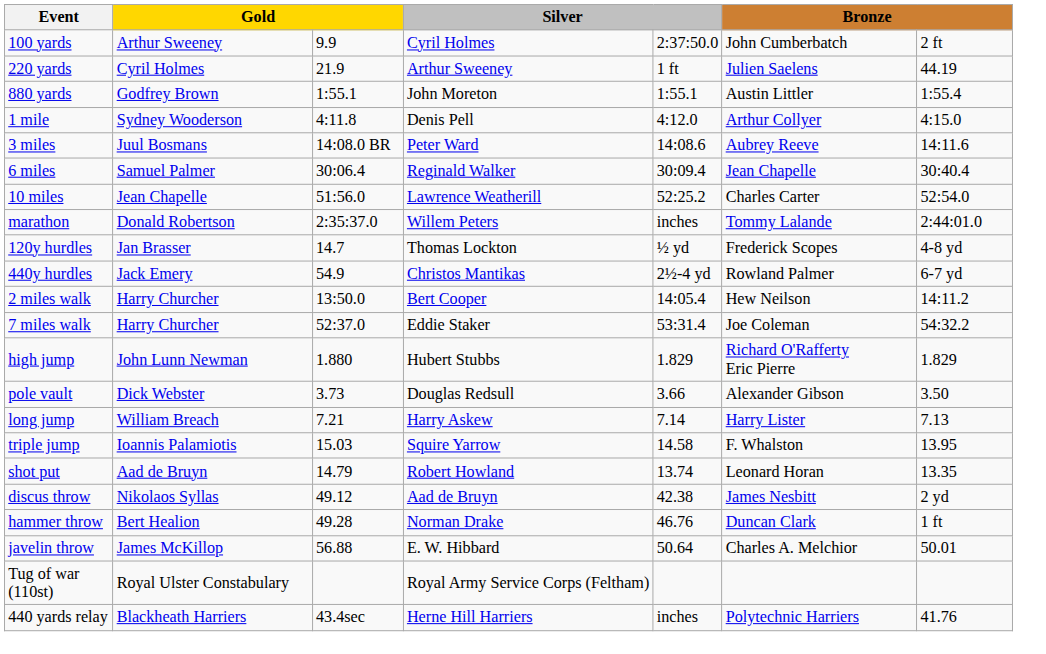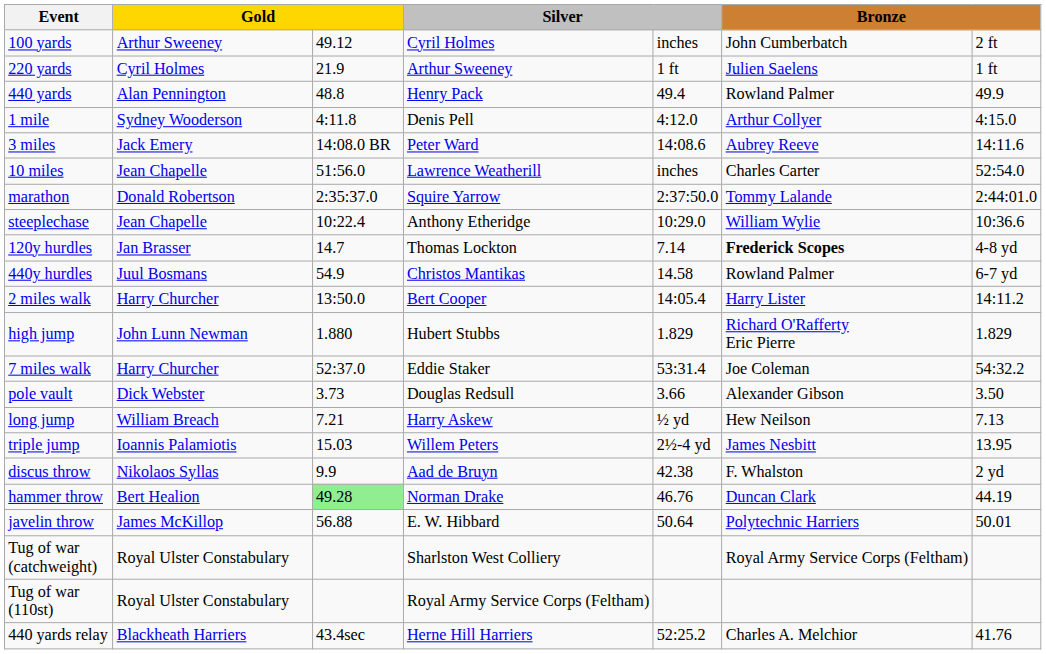100 yards | column 3: 9.9 -> 49.12
100 yards | column 5: 2:37:50.0 -> inches
220 yards | column 7: 44.19 -> 1 ft
+ row: 440 yards | Alan Pennington | 48.8 | Henry Pack | 49.4 | Rowland Palmer | 49.9
- row: 880 yards | Godfrey Brown | 1:55.1 | John Moreton | 1:55.1 | Austin Littler | 1:55.4
3 miles | column 2: Juul Bosmans -> Jack Emery
- row: 6 miles | Samuel Palmer | 30:06.4 | Reginald Walker | 30:09.4 | Jean Chapelle | 30:40.4
10 miles | column 5: 52:25.2 -> inches
marathon | column 4: Willem Peters -> Squire Yarrow
marathon | column 5: inches -> 2:37:50.0
+ row: steeplechase | Jean Chapelle | 10:22.4 | Anthony Etheridge | 10:29.0 | William Wylie | 10:36.6
120y hurdles | column 5: ½ yd -> 7.14
120y hurdles | column 6: normal -> bold
440y hurdles | column 2: Jack Emery -> Juul Bosmans
440y hurdles | column 5: 2½-4 yd -> 14.58
2 miles walk | column 6: Hew Neilson -> Harry Lister
rows swapped: 7 miles walk <-> high jump
long jump | column 5: 7.14 -> ½ yd
long jump | column 6: Harry Lister -> Hew Neilson
triple jump | column 4: Squire Yarrow -> Willem Peters
triple jump | column 5: 14.58 -> 2½-4 yd
triple jump | column 6: F. Whalston -> James Nesbitt
- row: shot put | Aad de Bruyn | 14.79 | Robert Howland | 13.74 | Leonard Horan | 13.35
discus throw | column 3: 49.12 -> 9.9
discus throw | column 6: James Nesbitt -> F. Whalston
hammer throw | column 3: no background -> lightgreen background
hammer throw | column 7: 1 ft -> 44.19
javelin throw | column 6: Charles A. Melchior -> Polytechnic Harriers
+ row: Tug of war (catchweight) | Royal Ulster Constabulary | Sharlston West Colliery | Royal Army Service Corps (Feltham)
440 yards relay | column 5: inches -> 52:25.2
440 yards relay | column 6: Polytechnic Harriers -> Charles A. Melchior
